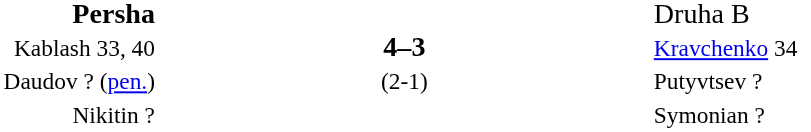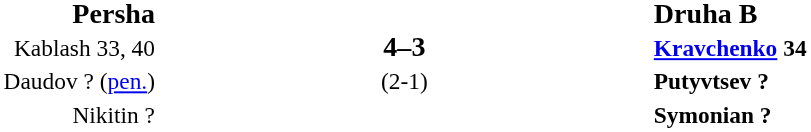Persha Kablash 33, 40 Daudov ? (pen.) Nikitin ? | column 3: normal -> bold
